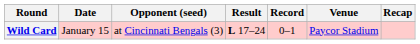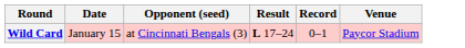- column: Recap
